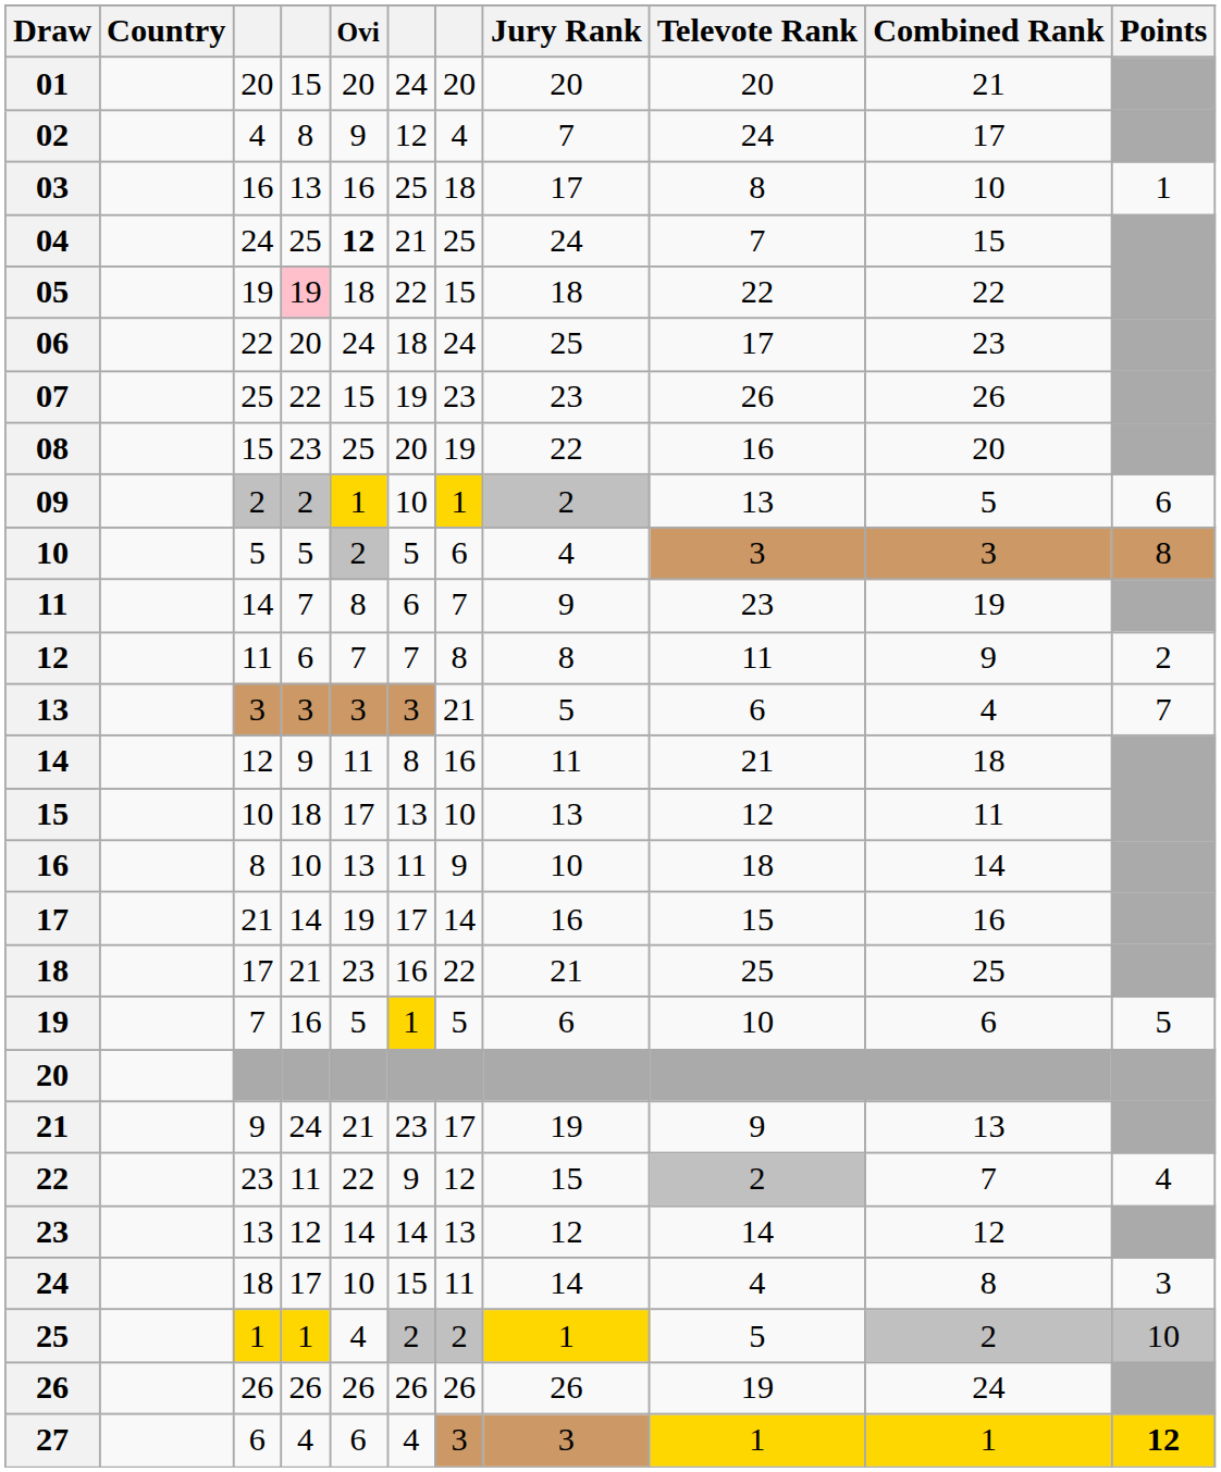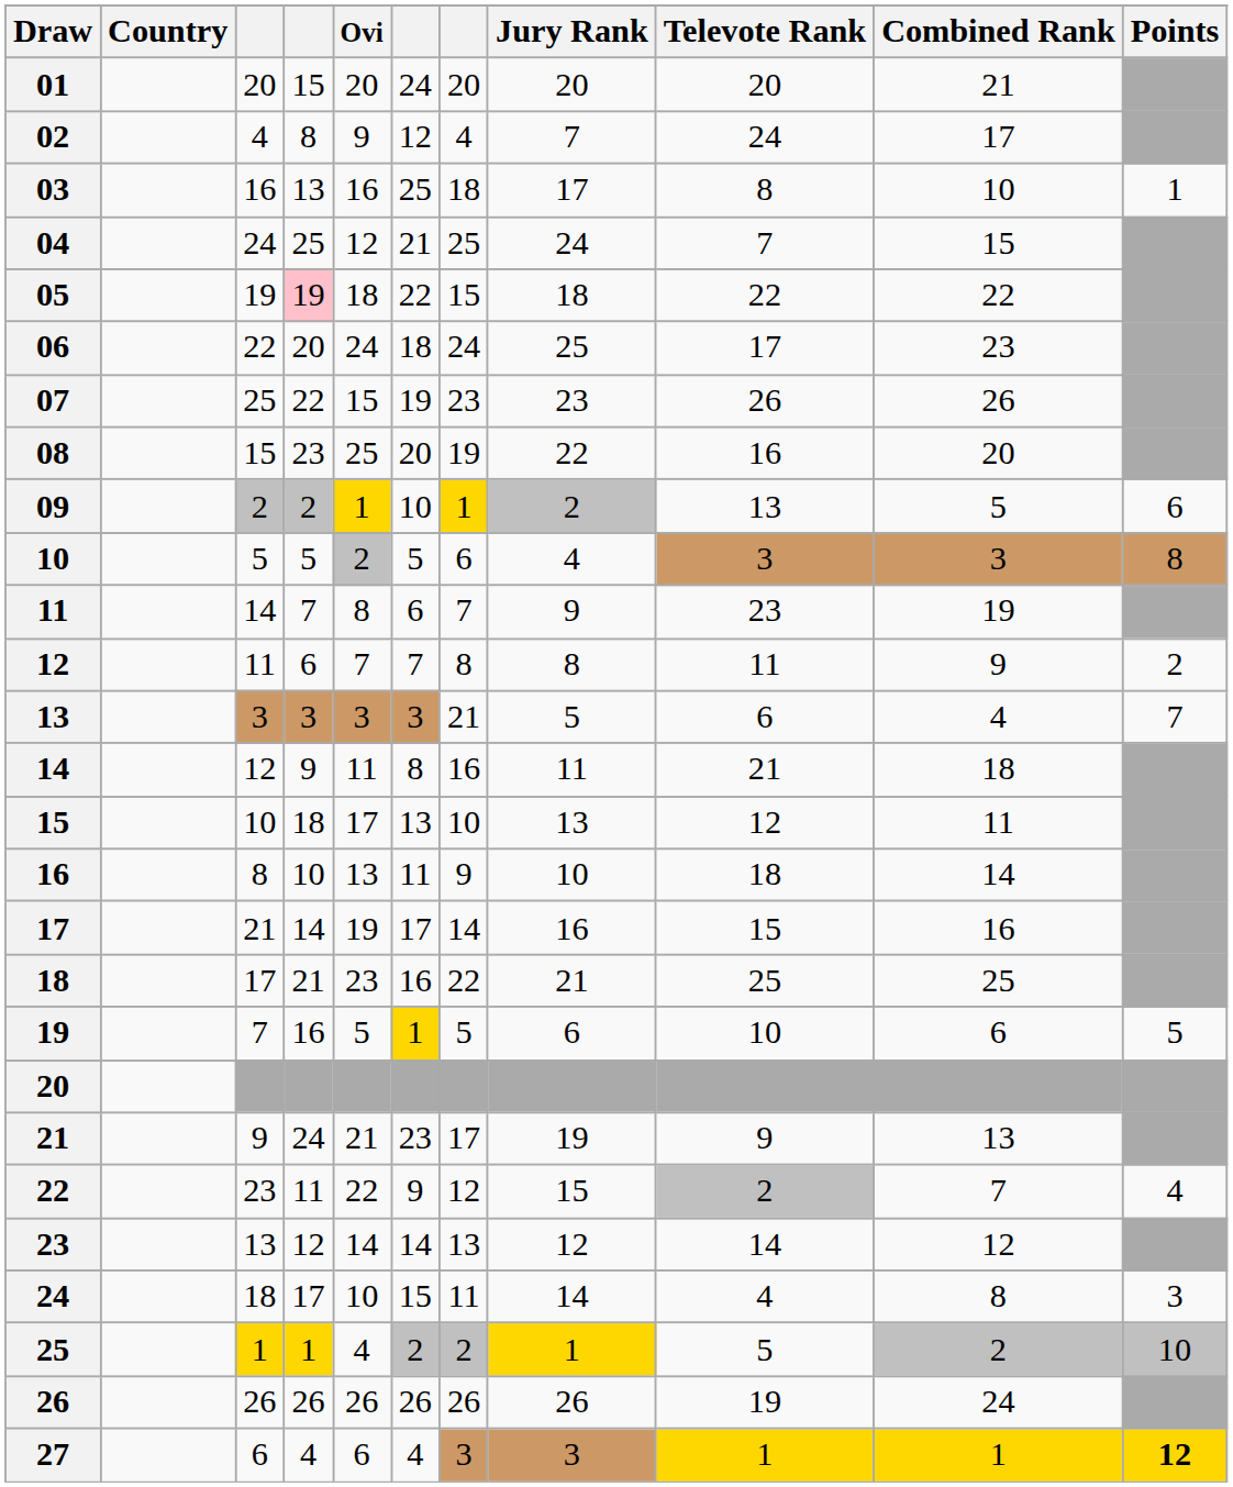04 | Ovi: bold -> normal
